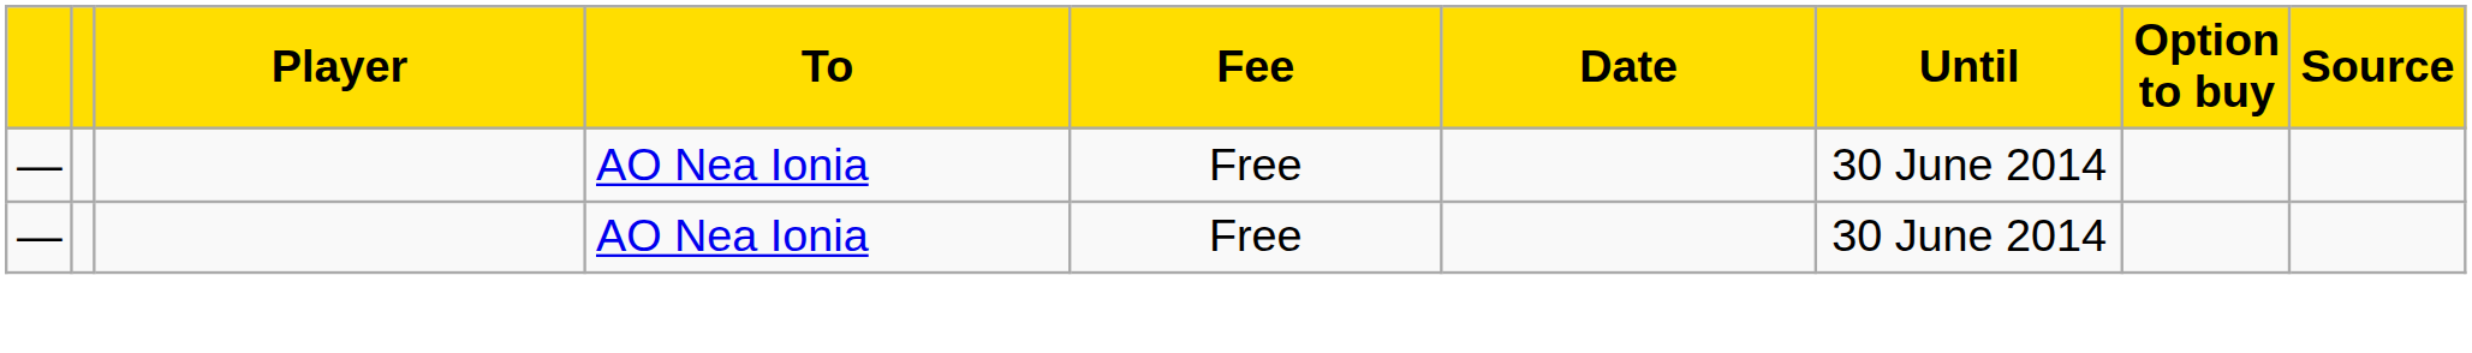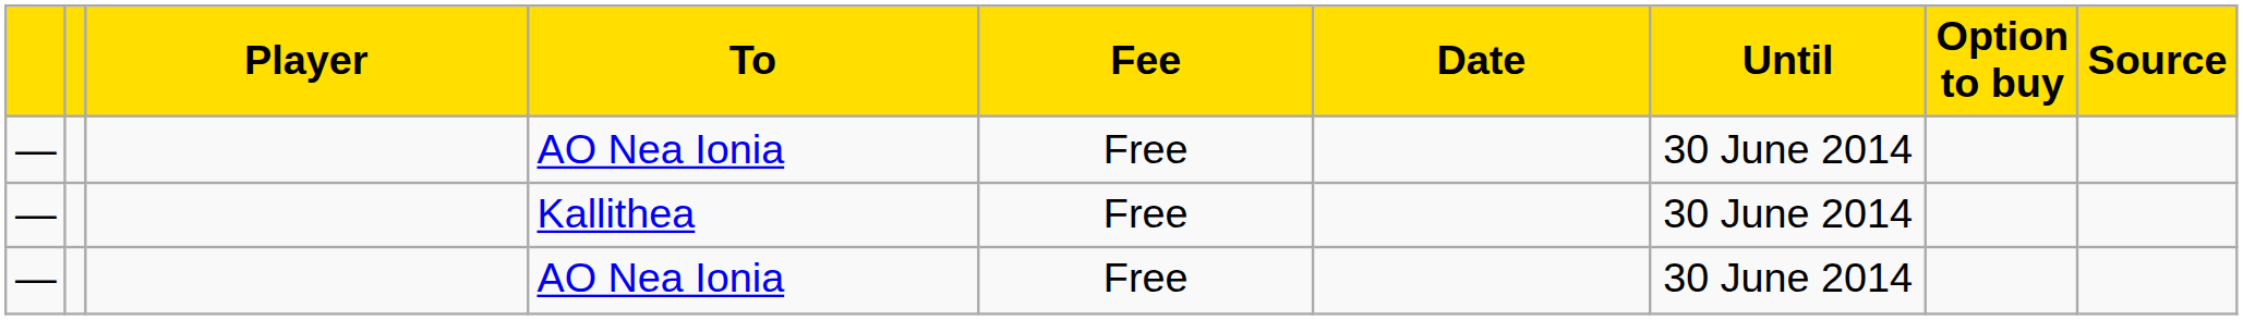+ row: — | Kallithea | Free | 30 June 2014
